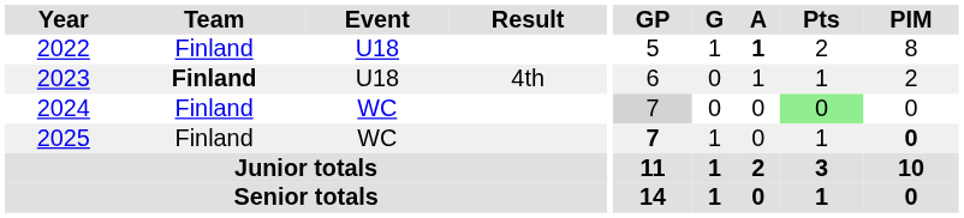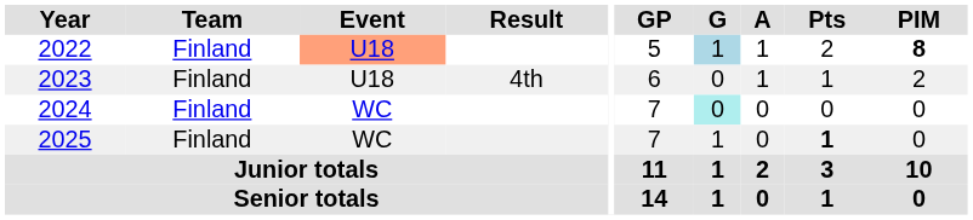2022 | Event: no background -> lightsalmon background
2022 | G: no background -> lightblue background
2022 | A: bold -> normal
2022 | PIM: normal -> bold
2023 | Team: bold -> normal
2024 | GP: lightgrey background -> no background
2024 | G: no background -> paleturquoise background
2024 | Pts: lightgreen background -> no background
2025 | GP: bold -> normal
2025 | Pts: normal -> bold
2025 | PIM: bold -> normal
